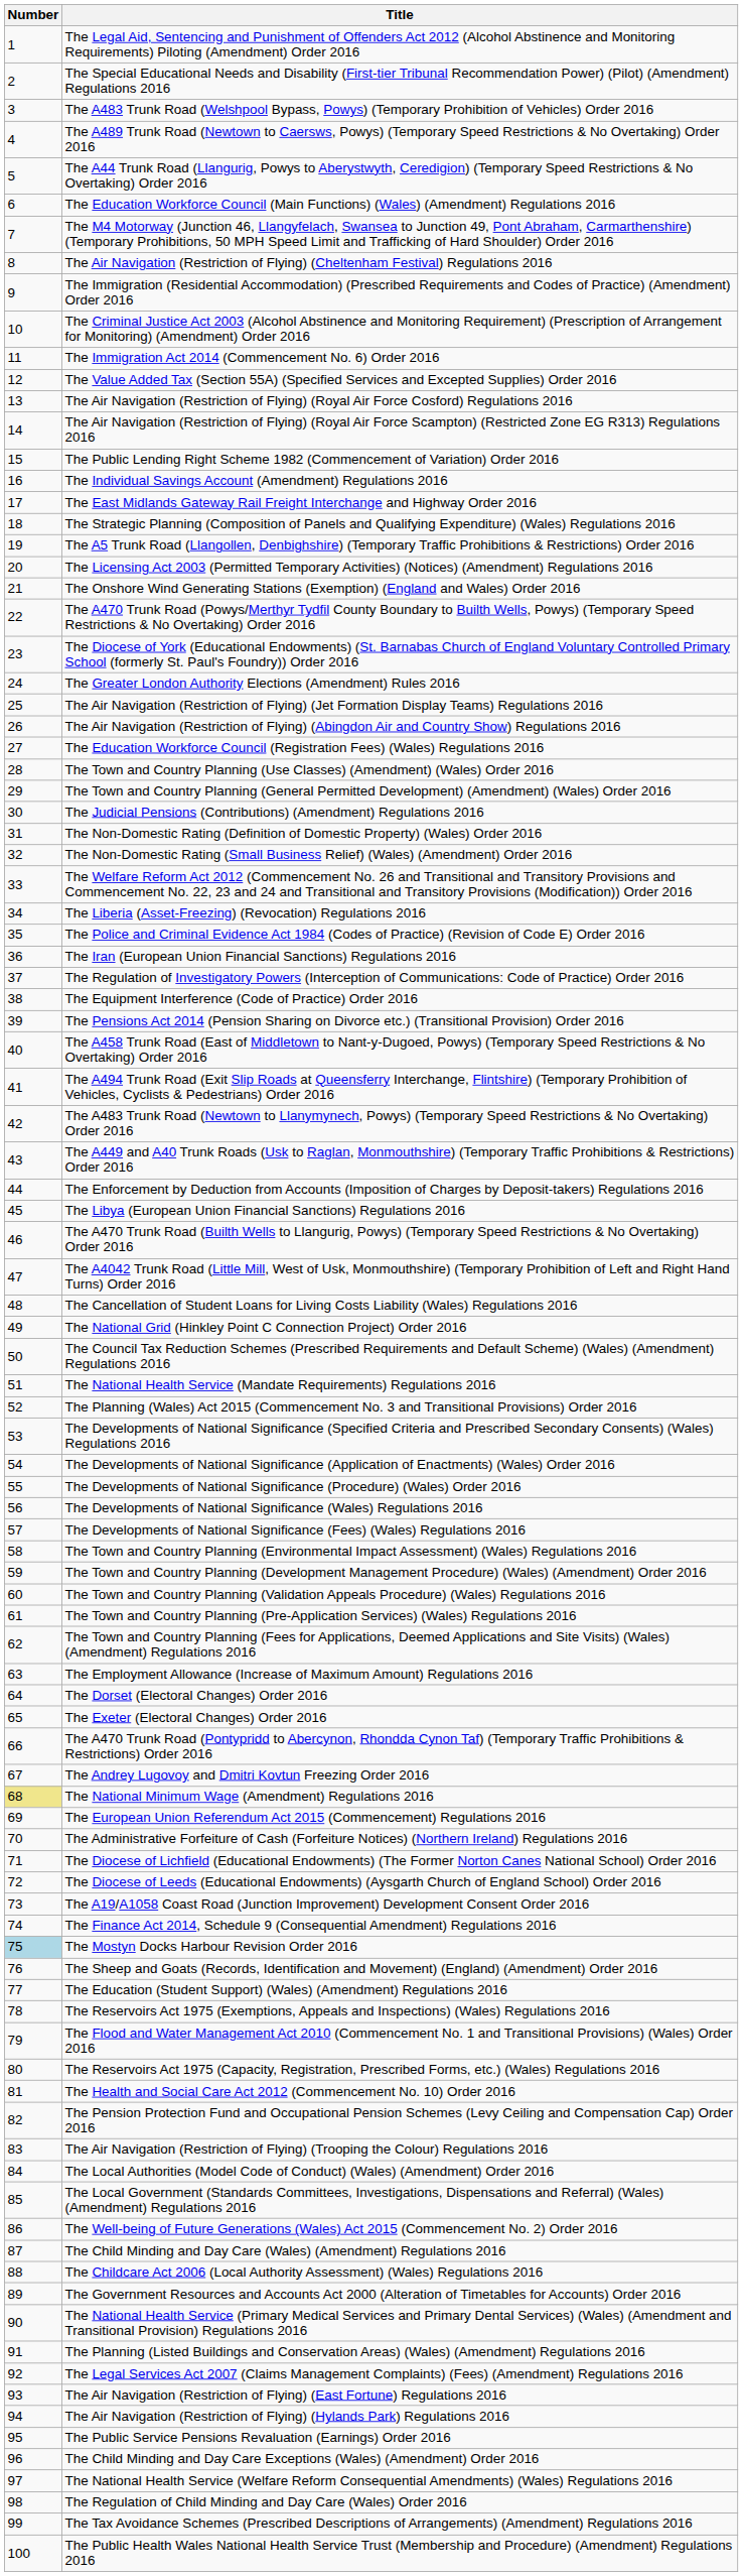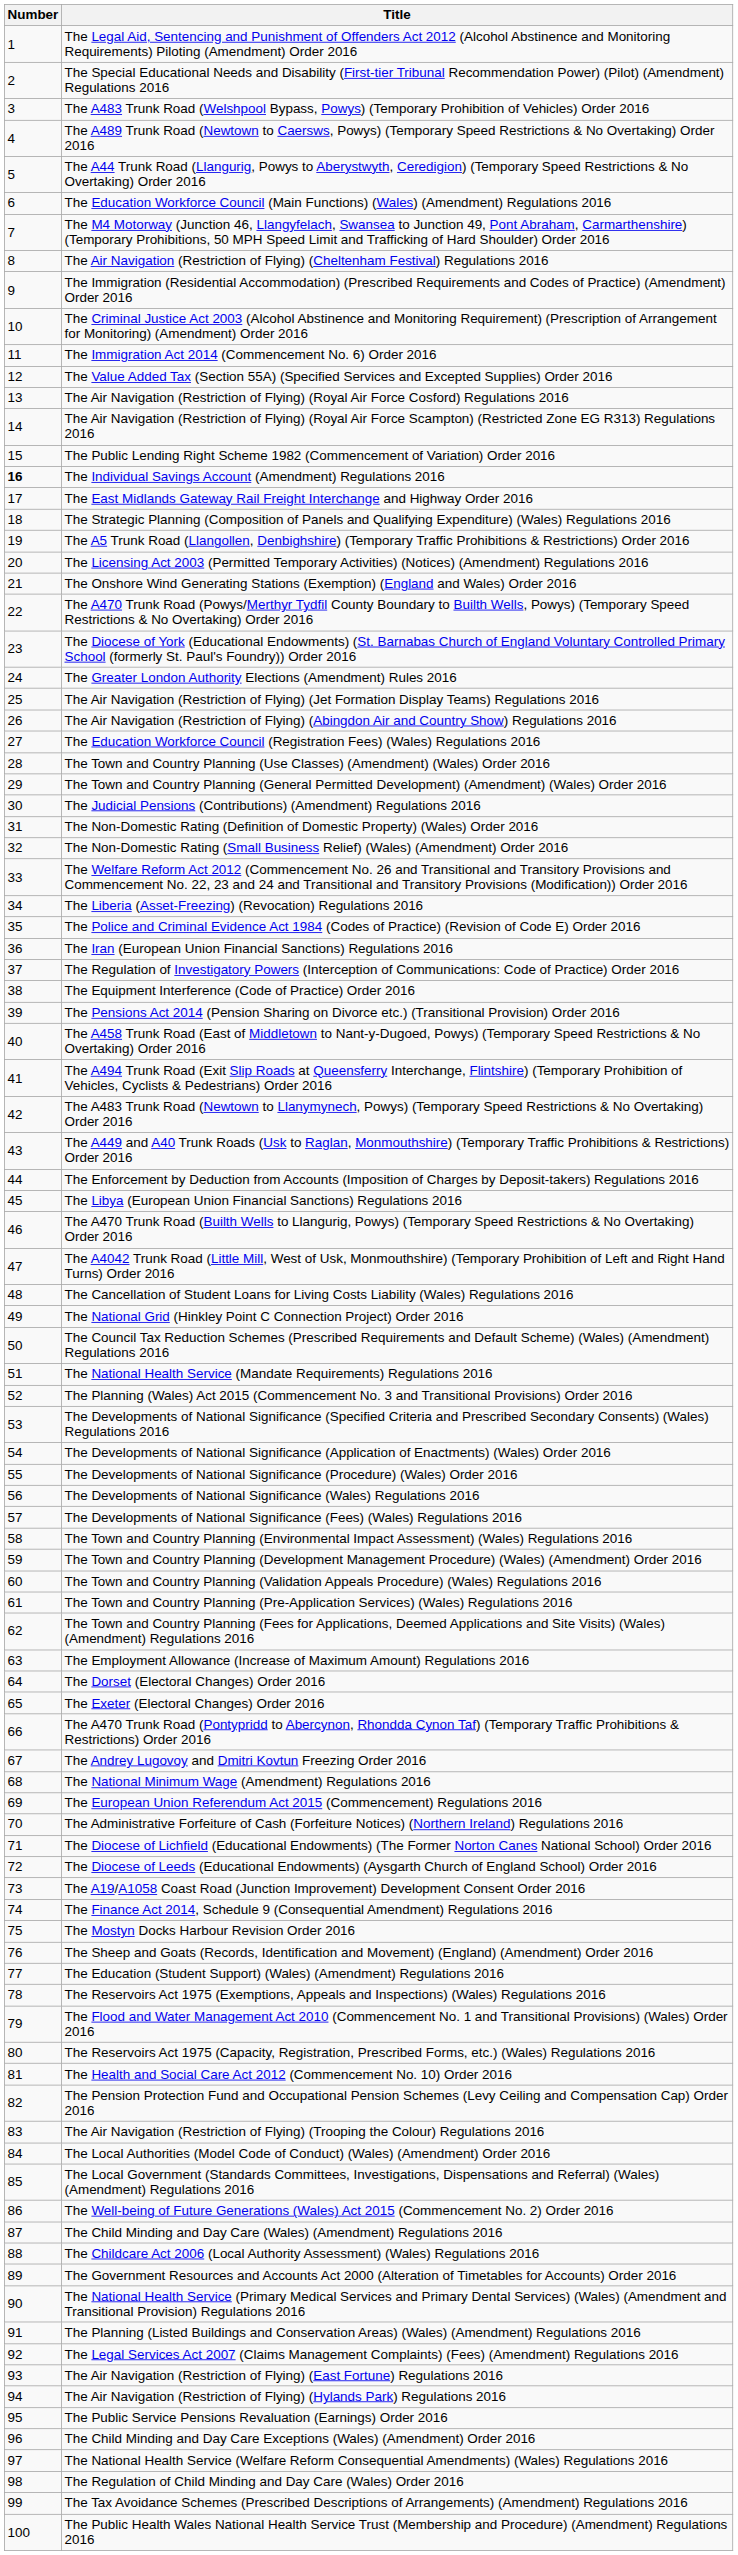The Individual Savings Account (Amendment) Regulations 2016 | Number: normal -> bold
The National Minimum Wage (Amendment) Regulations 2016 | Number: khaki background -> no background
The Mostyn Docks Harbour Revision Order 2016 | Number: lightblue background -> no background
